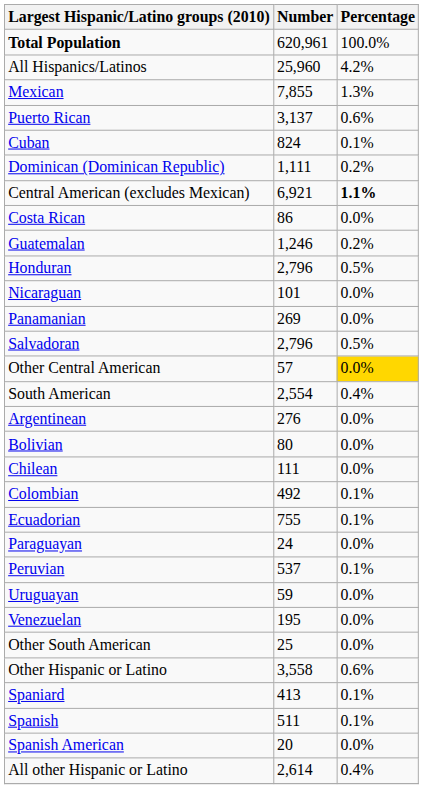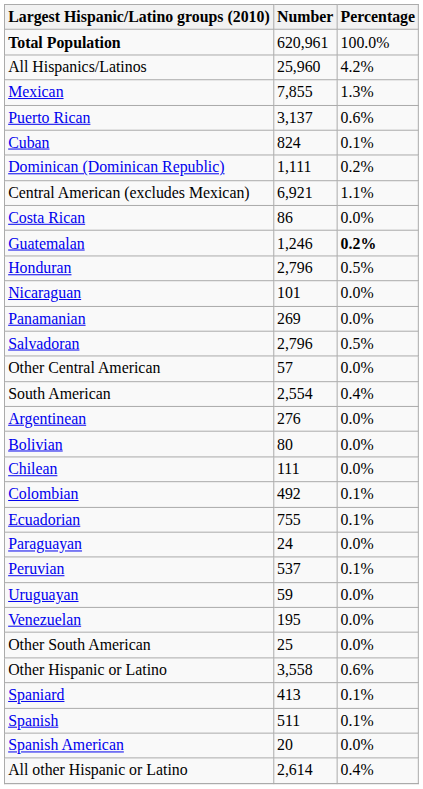Central American (excludes Mexican) | Percentage: bold -> normal
Guatemalan | Percentage: normal -> bold
Other Central American | Percentage: gold background -> no background
